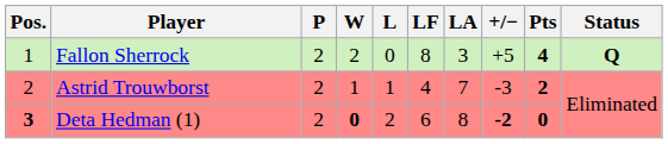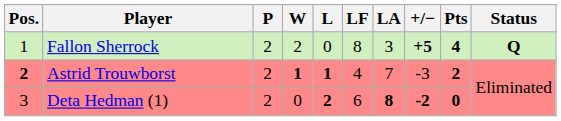Fallon Sherrock | +/−: normal -> bold
Astrid Trouwborst | Pos.: normal -> bold
Astrid Trouwborst | W: normal -> bold
Astrid Trouwborst | L: normal -> bold
Deta Hedman (1) | Pos.: bold -> normal
Deta Hedman (1) | W: bold -> normal
Deta Hedman (1) | L: normal -> bold
Deta Hedman (1) | LA: normal -> bold
